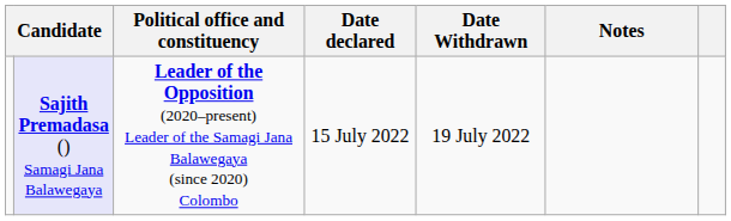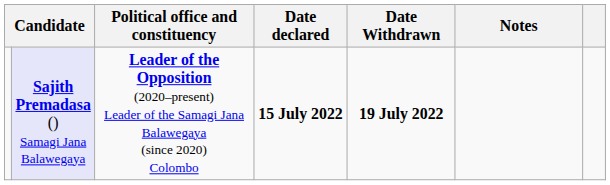Sajith Premadasa () Samagi Jana Balawegaya | Date declared: normal -> bold
Sajith Premadasa () Samagi Jana Balawegaya | Date Withdrawn: normal -> bold
